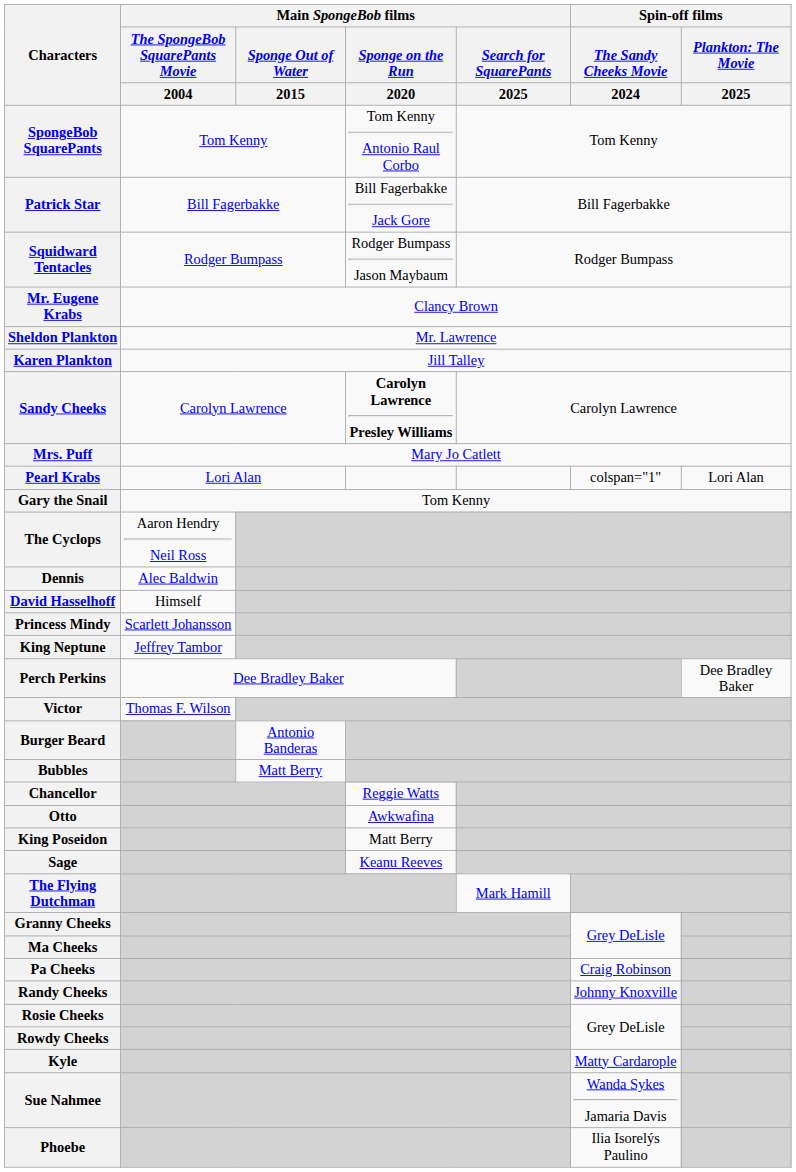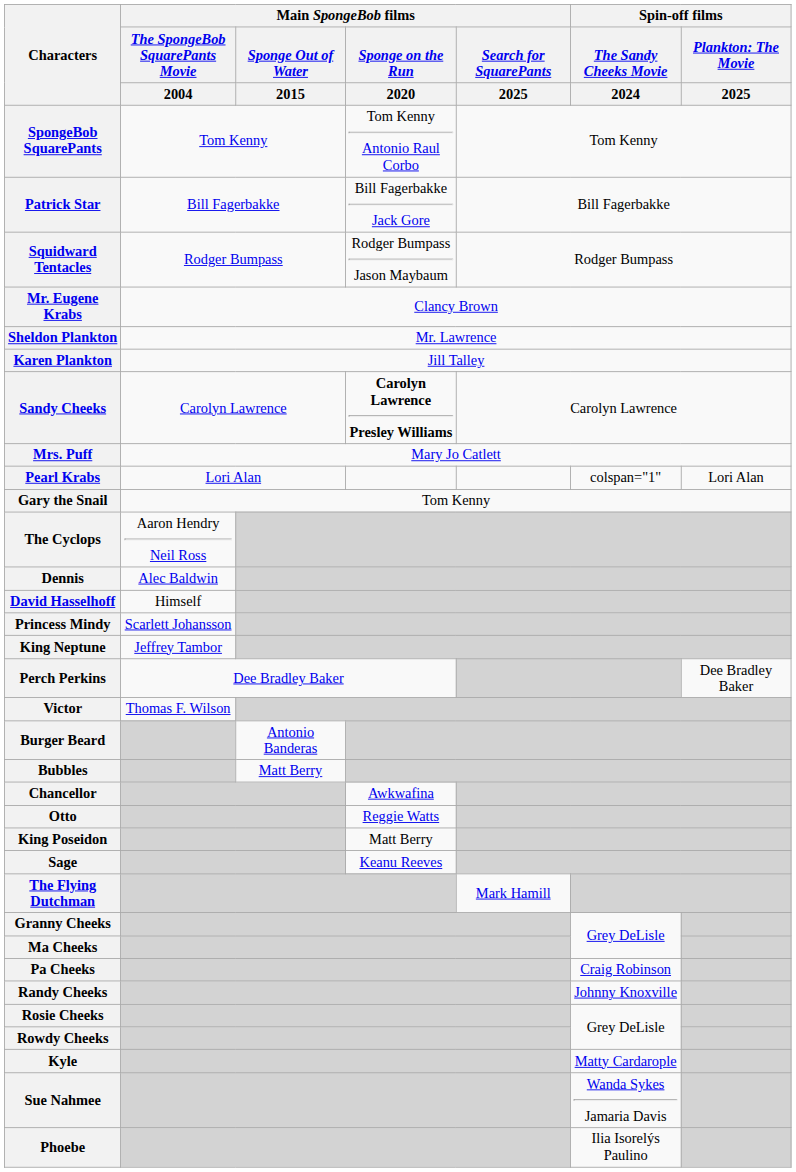Chancellor | Main SpongeBob films / Sponge on the Run / 2020: Reggie Watts -> Awkwafina
Otto | Main SpongeBob films / Sponge on the Run / 2020: Awkwafina -> Reggie Watts
